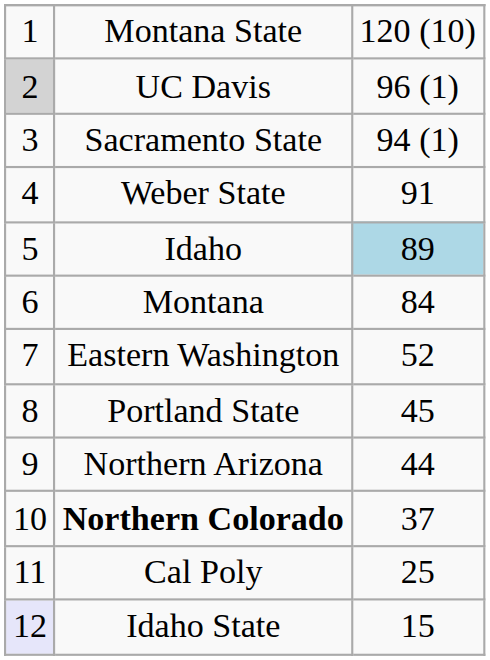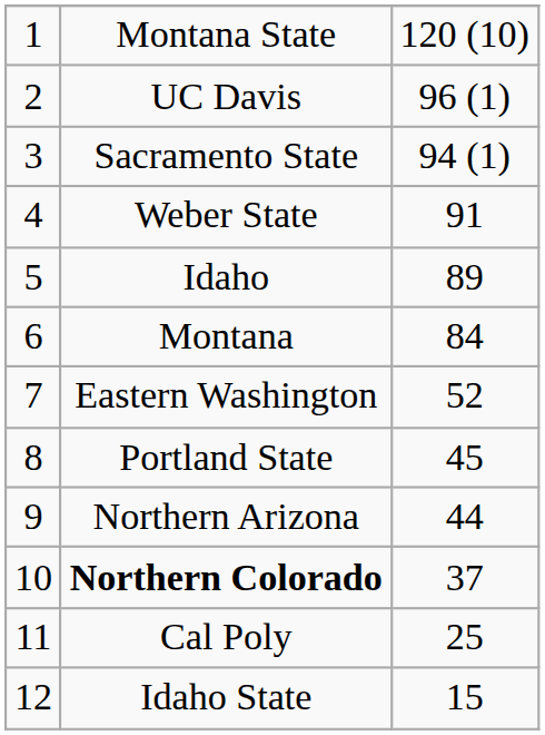UC Davis | column 1: lightgrey background -> no background
Idaho | column 3: lightblue background -> no background
Idaho State | column 1: lavender background -> no background
